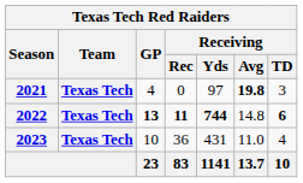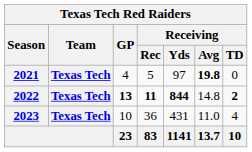2021 | Receiving / Rec: 0 -> 5
2021 | Receiving / TD: 3 -> 0
2022 | Receiving / Yds: 744 -> 844
2022 | Receiving / TD: 6 -> 2
